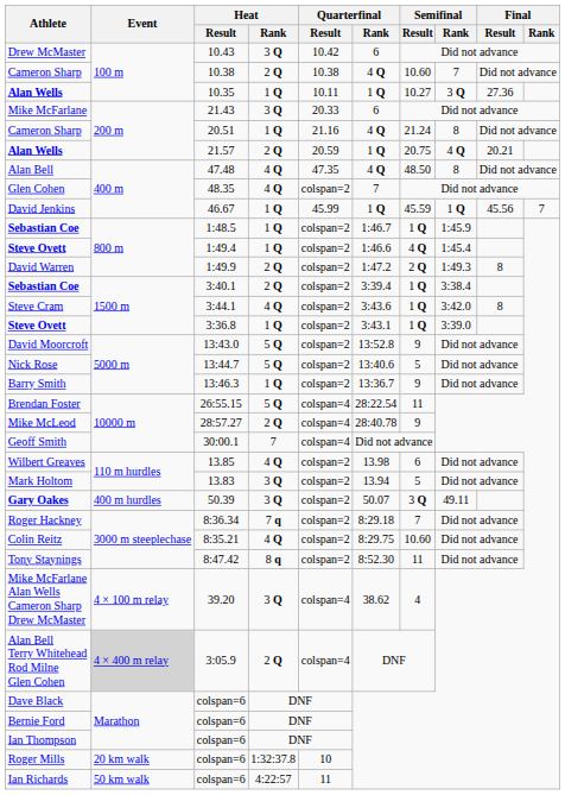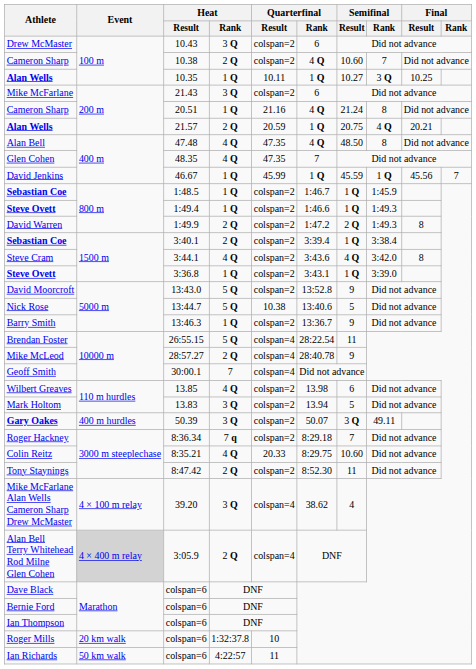Drew McMaster | Quarterfinal / Result: 10.42 -> colspan=2
Cameron Sharp / 10.38 | Quarterfinal / Result: 10.38 -> colspan=2
Alan Wells / 10.35 | Final / Result: 27.36 -> 10.25
Mike McFarlane | Quarterfinal / Result: 20.33 -> colspan=2
Glen Cohen | Quarterfinal / Result: colspan=2 -> 47.35
Steve Ovett / 1:49.4 | Semifinal / Result: 4 Q -> 1 Q
Steve Ovett / 1:49.4 | Semifinal / Rank: 1:45.4 -> 1:49.3
Steve Cram | Semifinal / Result: 1 Q -> 4 Q
Nick Rose | Quarterfinal / Result: colspan=2 -> 10.38
Colin Reitz | Quarterfinal / Result: colspan=2 -> 20.33
Tony Staynings | Heat / Rank: 8 q -> 2 Q
